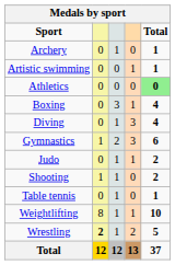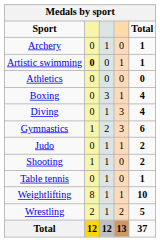Artistic swimming | column 2: normal -> bold
Athletics | Total: lightgreen background -> no background
Wrestling | column 2: bold -> normal
